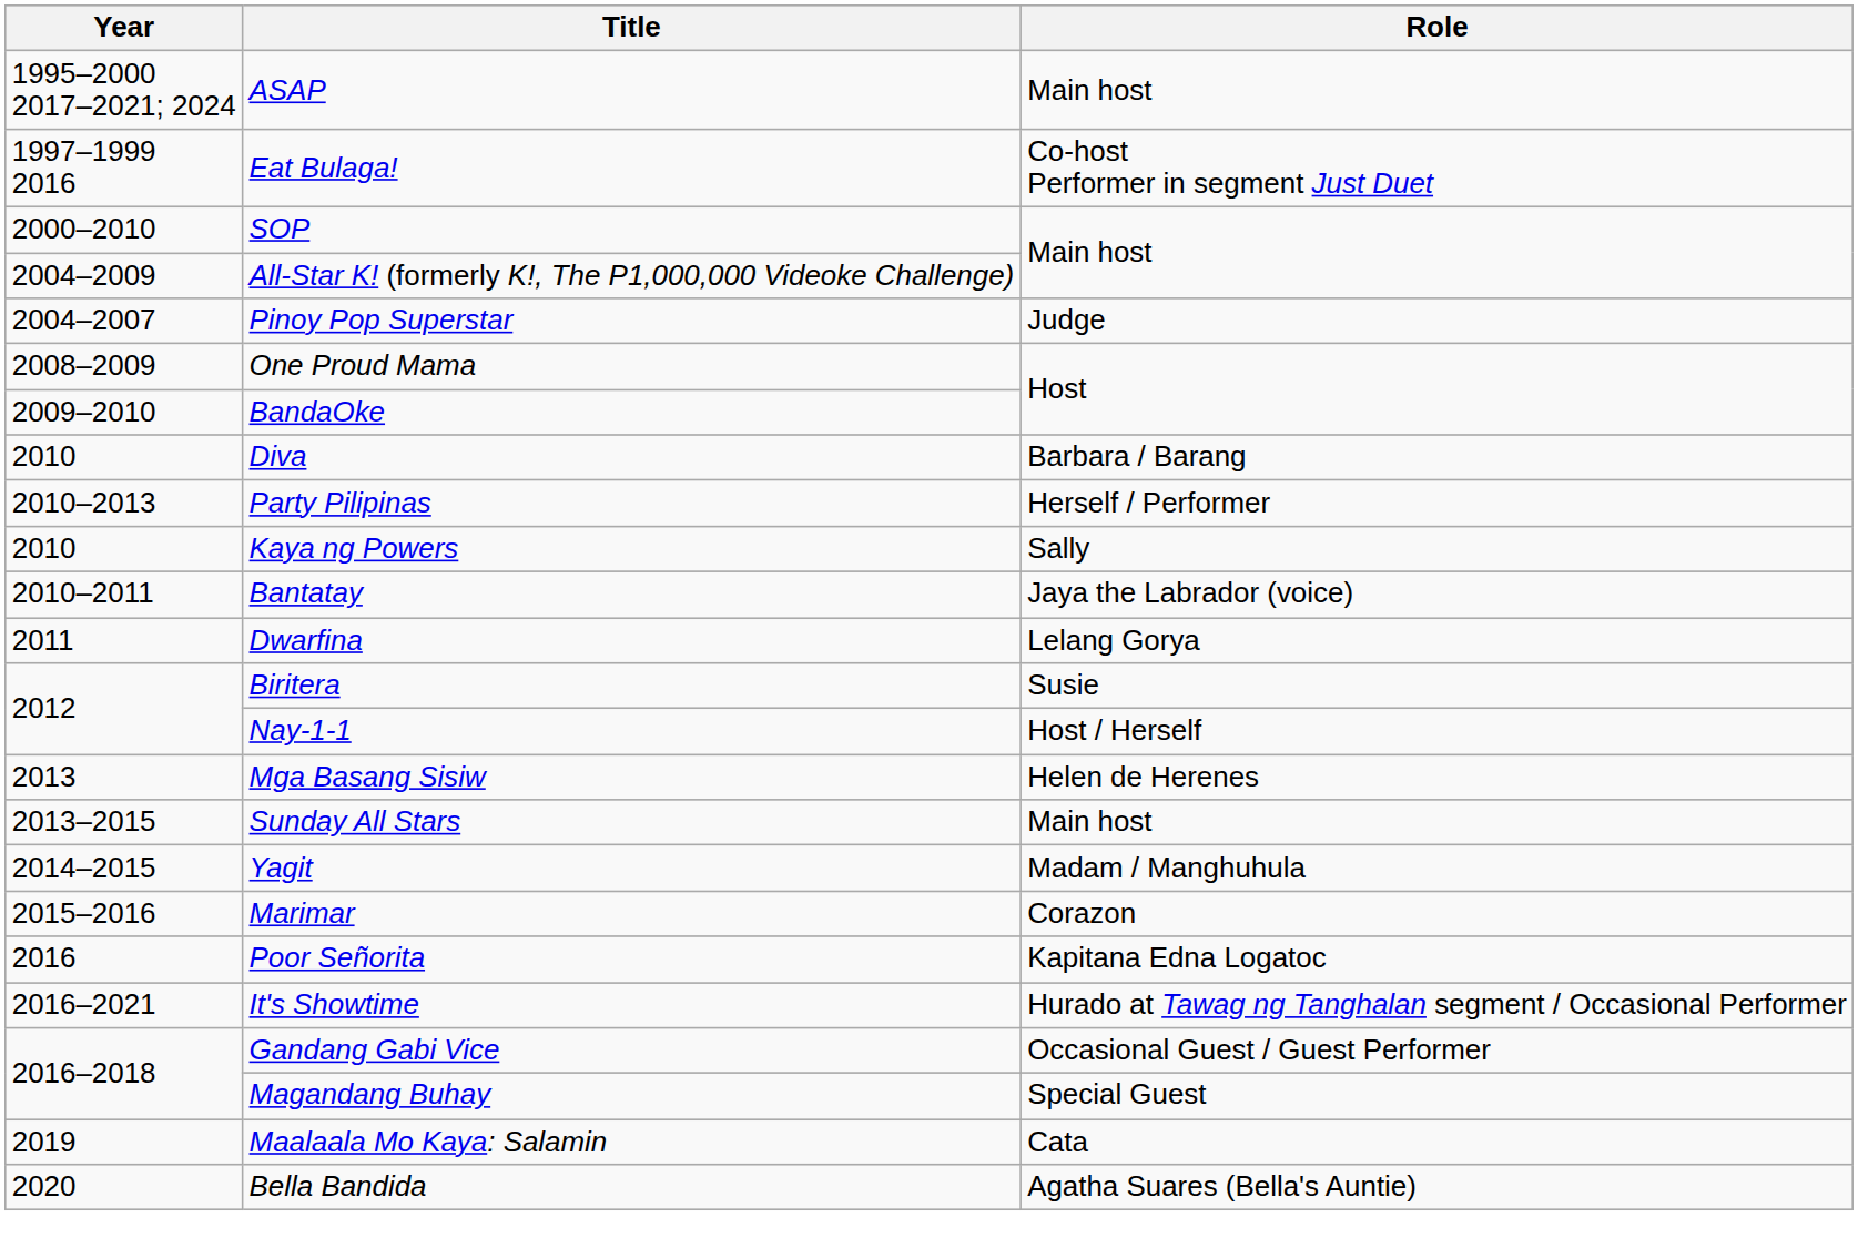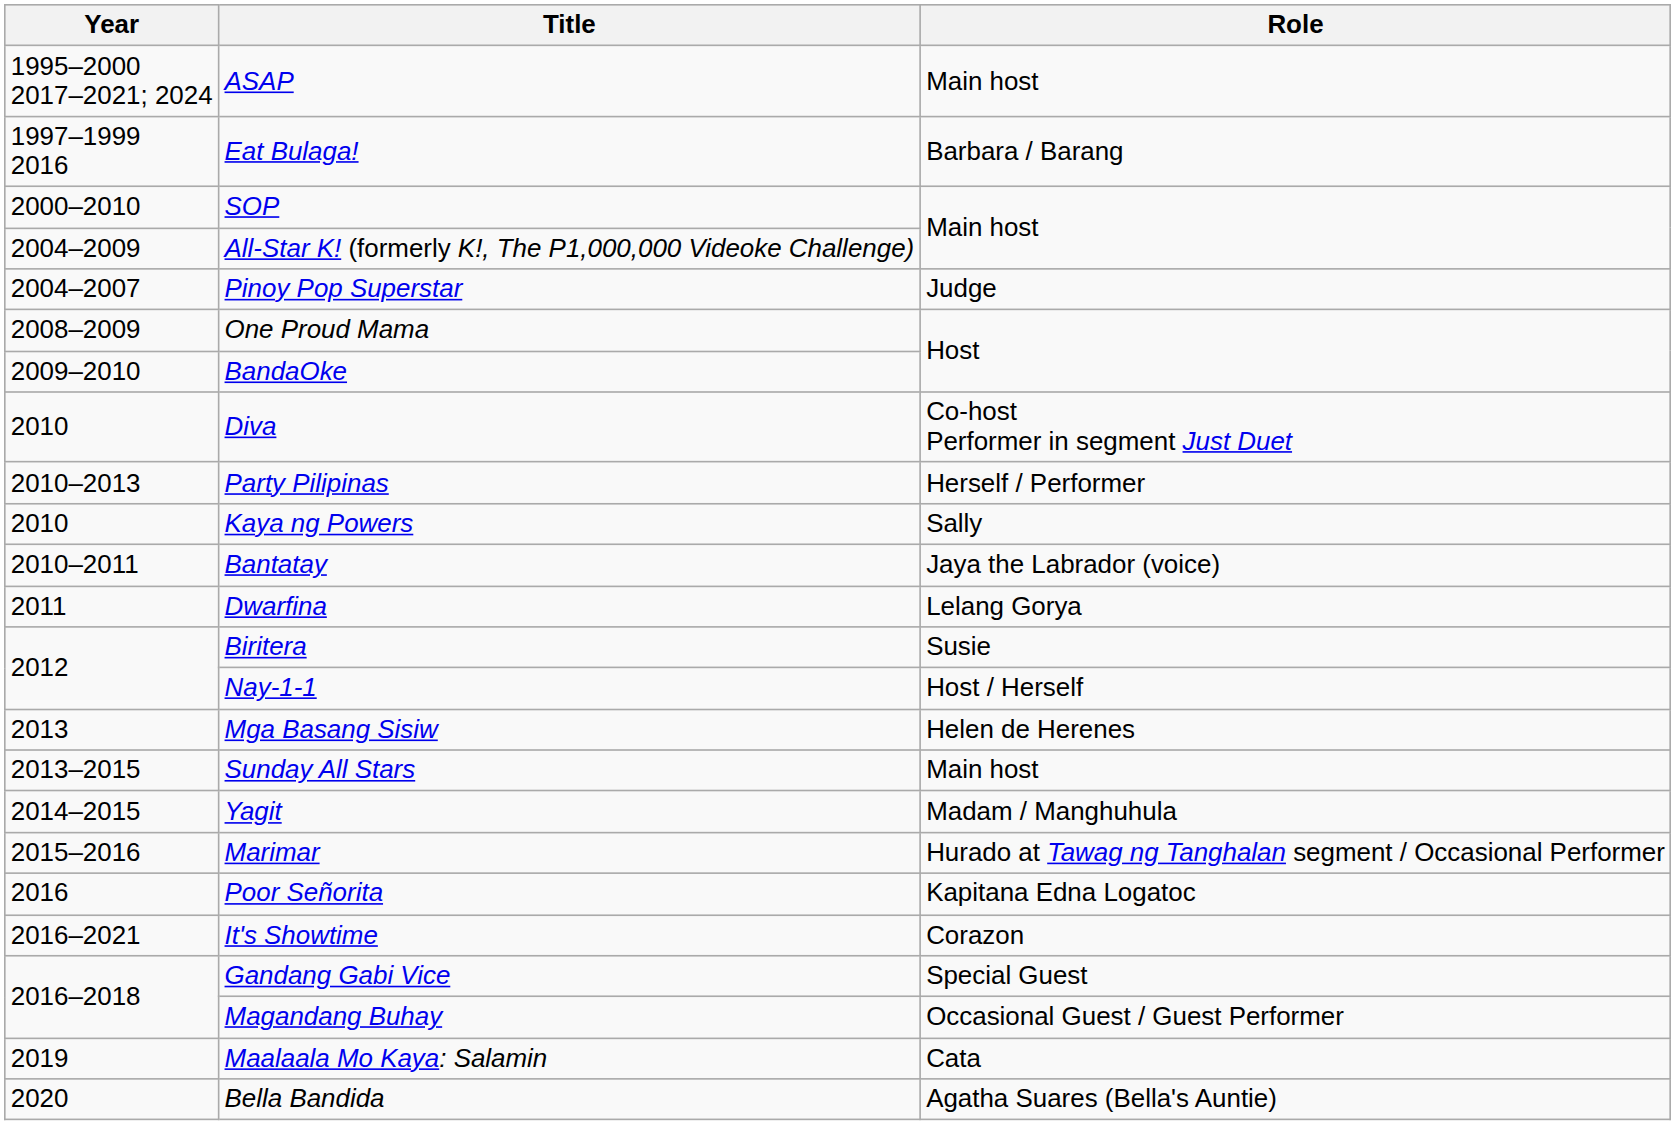Eat Bulaga! | Role: Co-host Performer in segment Just Duet -> Barbara / Barang
Diva | Role: Barbara / Barang -> Co-host Performer in segment Just Duet
Marimar | Role: Corazon -> Hurado at Tawag ng Tanghalan segment / Occasional Performer
It's Showtime | Role: Hurado at Tawag ng Tanghalan segment / Occasional Performer -> Corazon
Gandang Gabi Vice | Role: Occasional Guest / Guest Performer -> Special Guest
Magandang Buhay | Role: Special Guest -> Occasional Guest / Guest Performer
